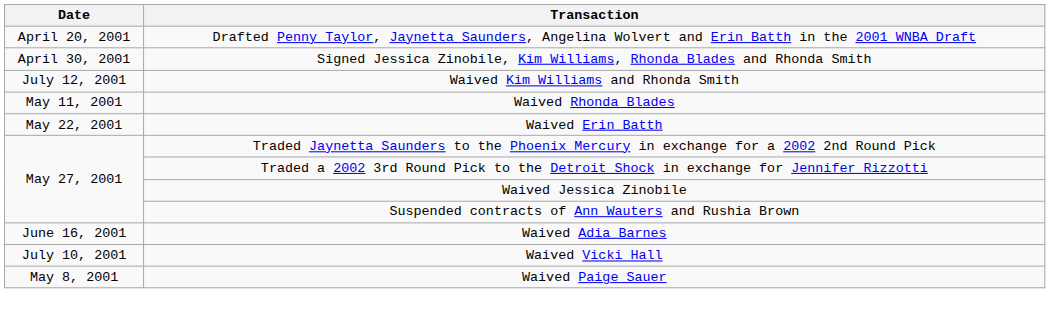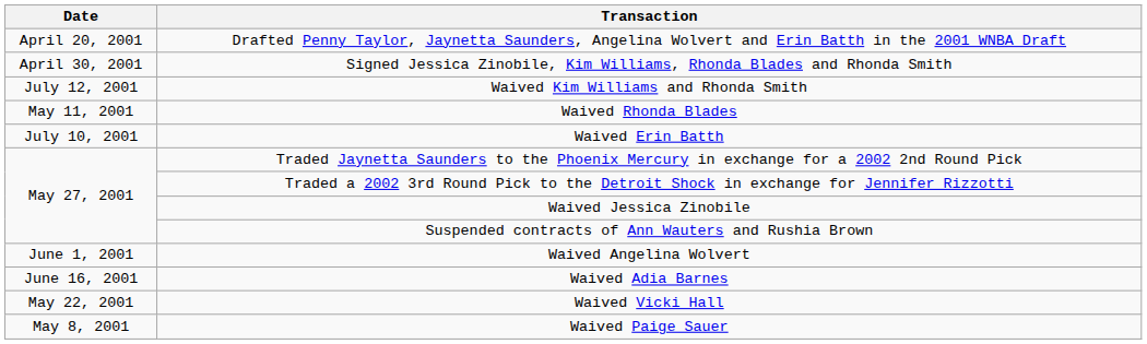Waived Erin Batth | Date: May 22, 2001 -> July 10, 2001
+ row: June 1, 2001 | Waived Angelina Wolvert
Waived Vicki Hall | Date: July 10, 2001 -> May 22, 2001
